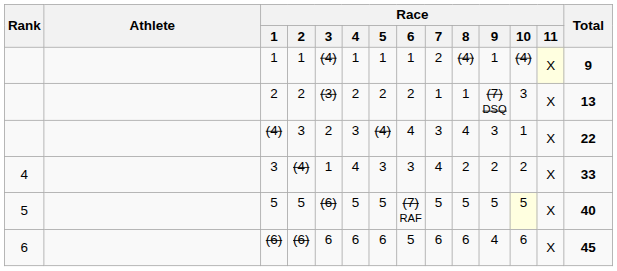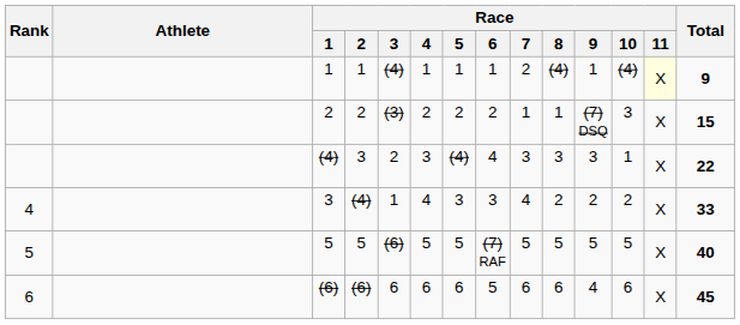row 4 | Total: 13 -> 15
row 5 | Race / 8: 4 -> 3
row 7 | Race / 10: lightyellow background -> no background
